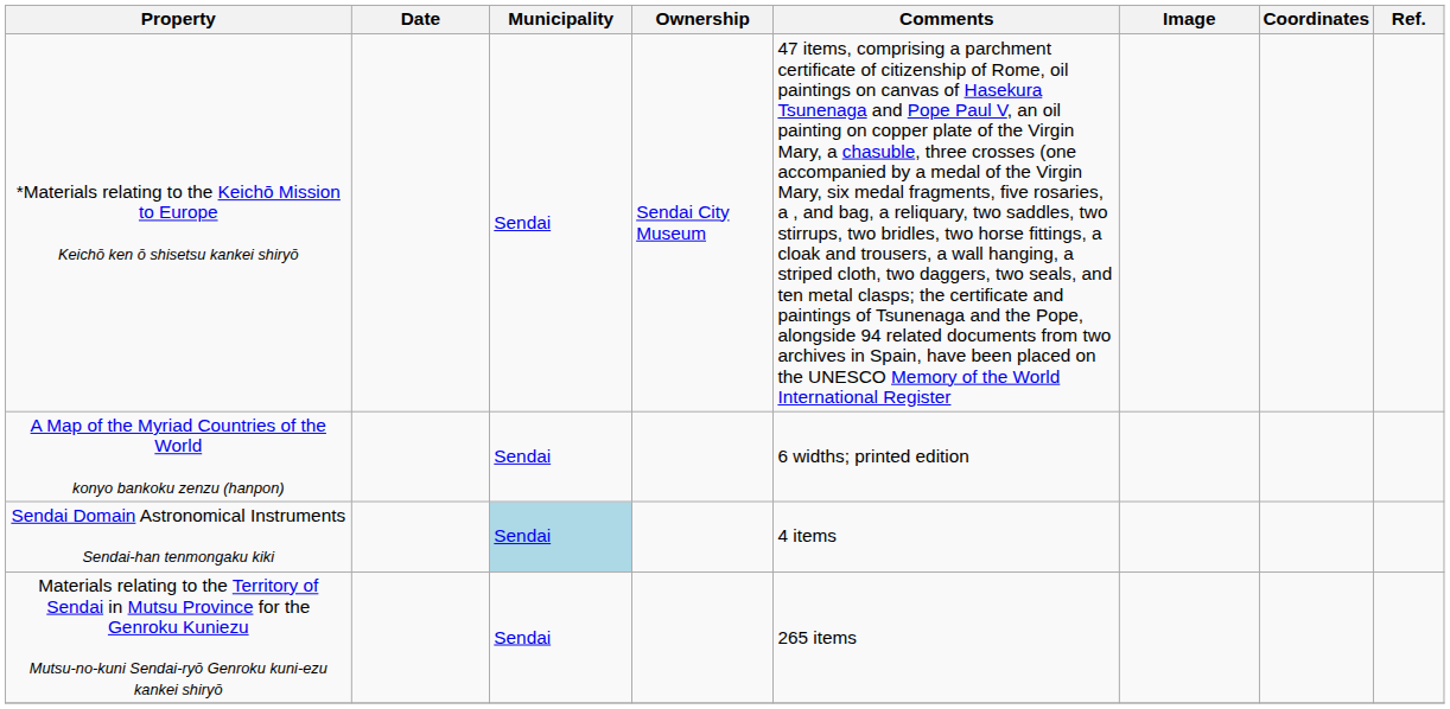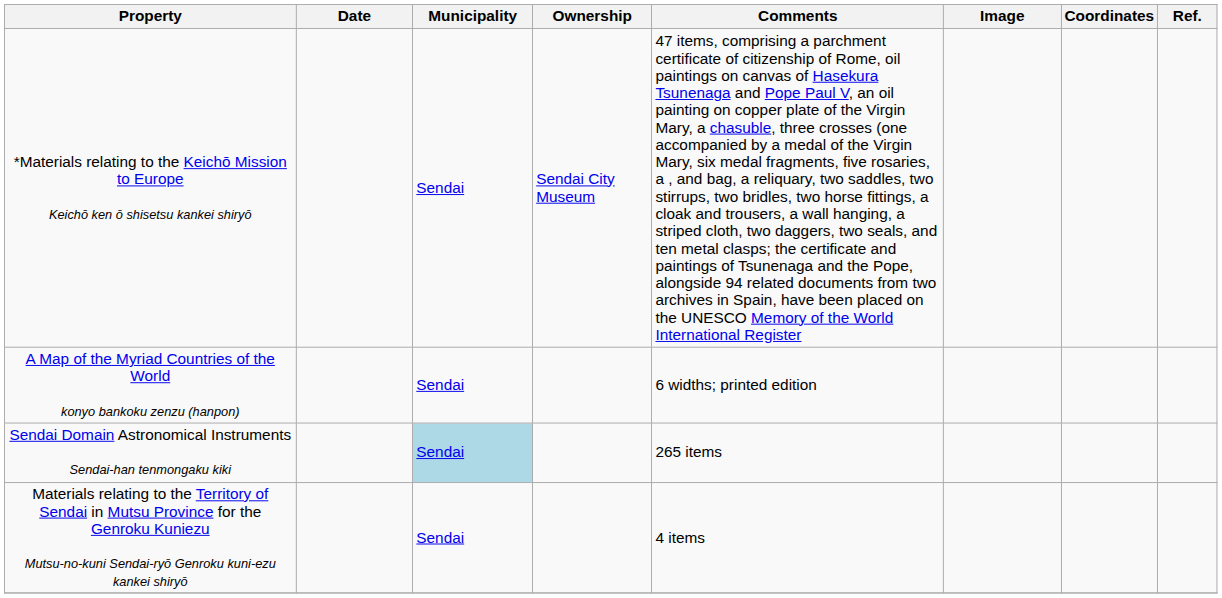row 4 | Comments: 4 items -> 265 items
row 5 | Comments: 265 items -> 4 items
